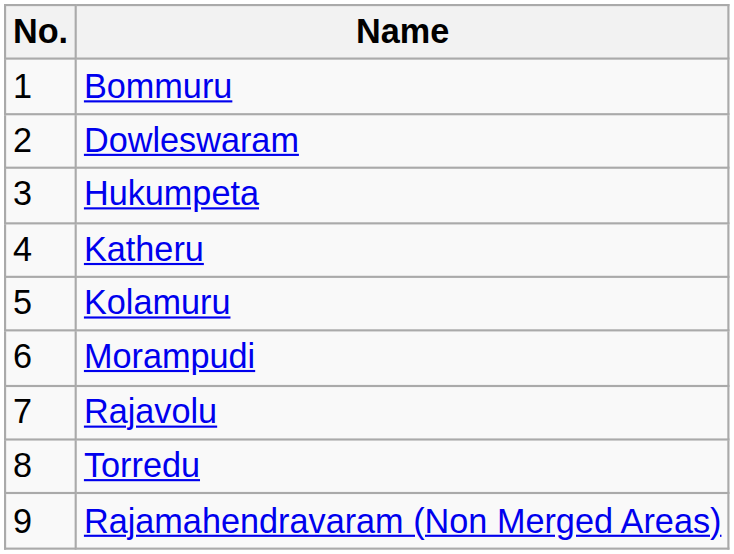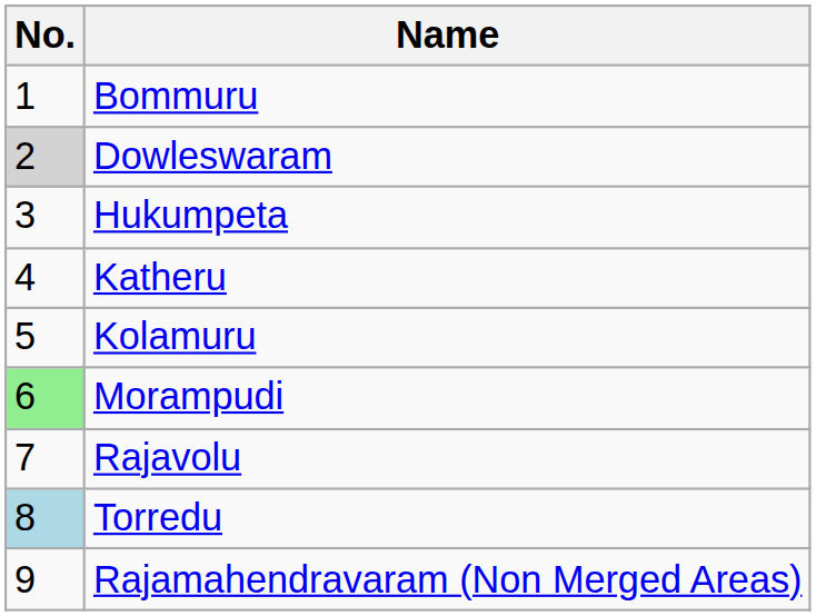Dowleswaram | No.: no background -> lightgrey background
Morampudi | No.: no background -> lightgreen background
Torredu | No.: no background -> lightblue background
